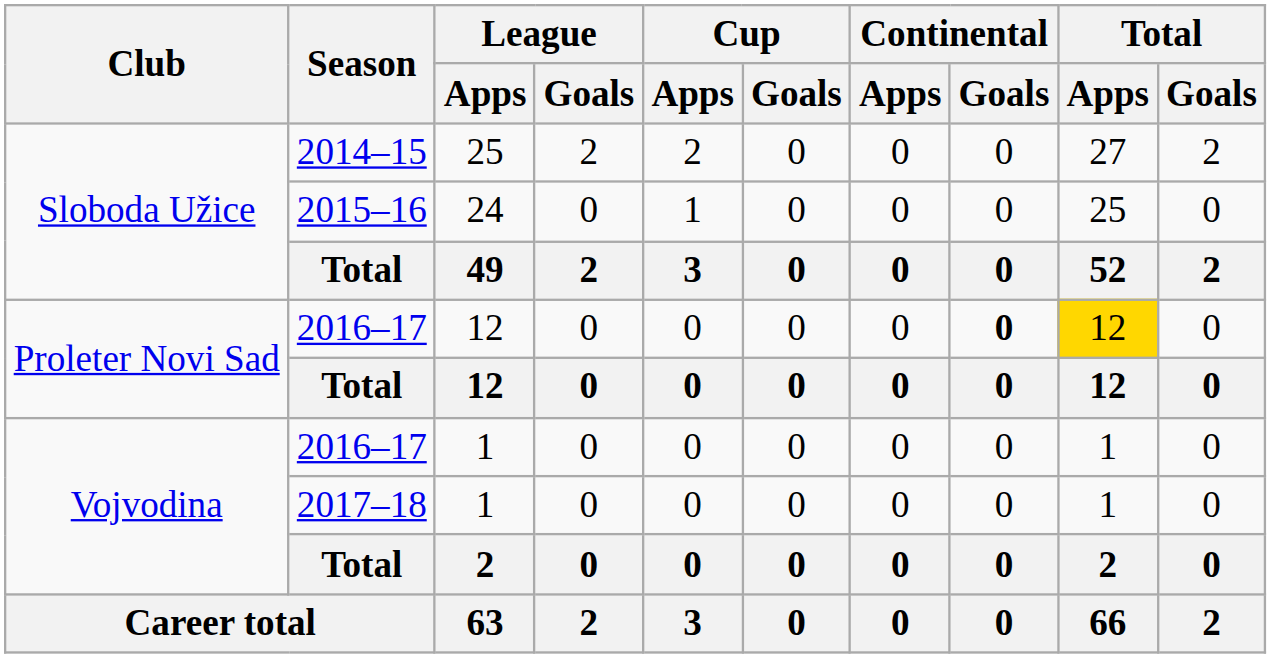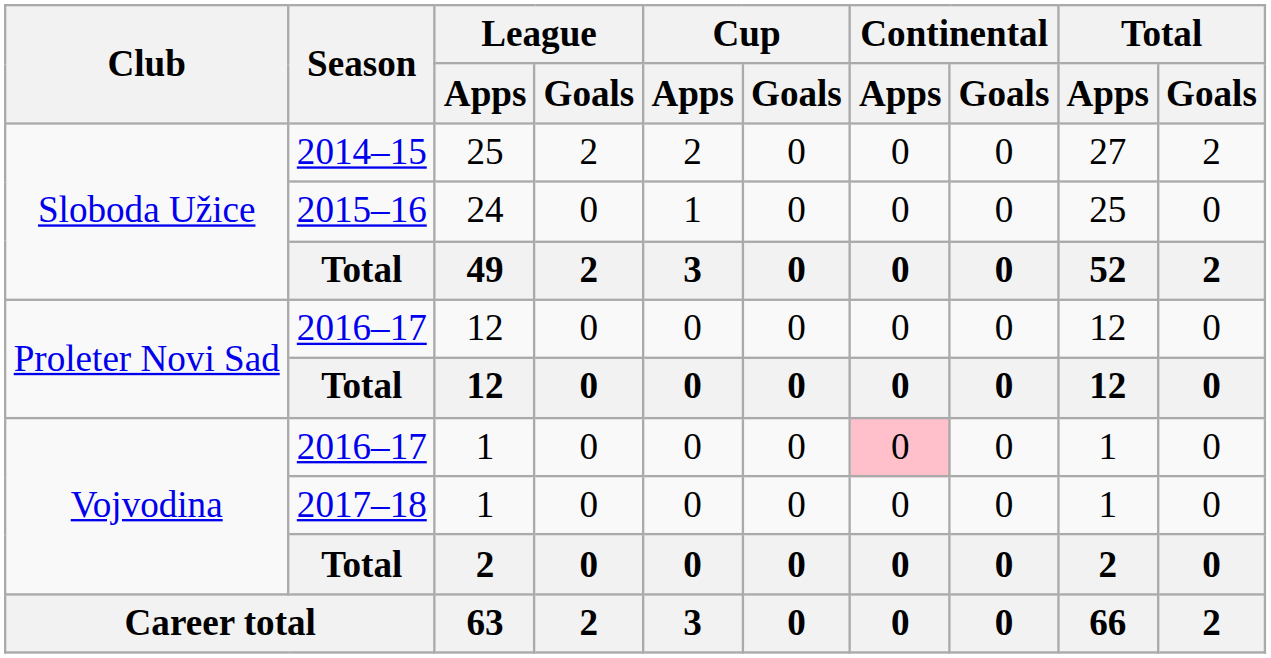2016–17 / 12 | Continental / Goals: bold -> normal
2016–17 / 12 | Total / Apps: gold background -> no background
2016–17 / 1 | Continental / Apps: no background -> pink background
